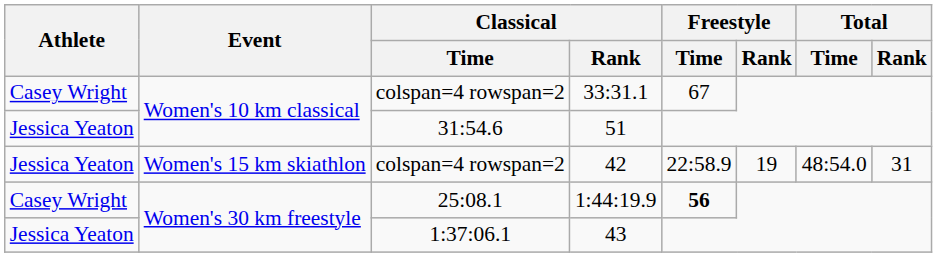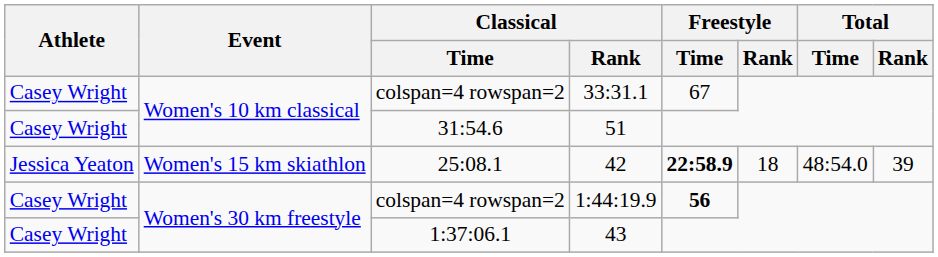51 | Athlete: Jessica Yeaton -> Casey Wright
42 | Classical / Time: colspan=4 rowspan=2 -> 25:08.1
42 | Freestyle / Time: normal -> bold
42 | Freestyle / Rank: 19 -> 18
42 | Total / Rank: 31 -> 39
1:44:19.9 | Classical / Time: 25:08.1 -> colspan=4 rowspan=2
43 | Athlete: Jessica Yeaton -> Casey Wright
